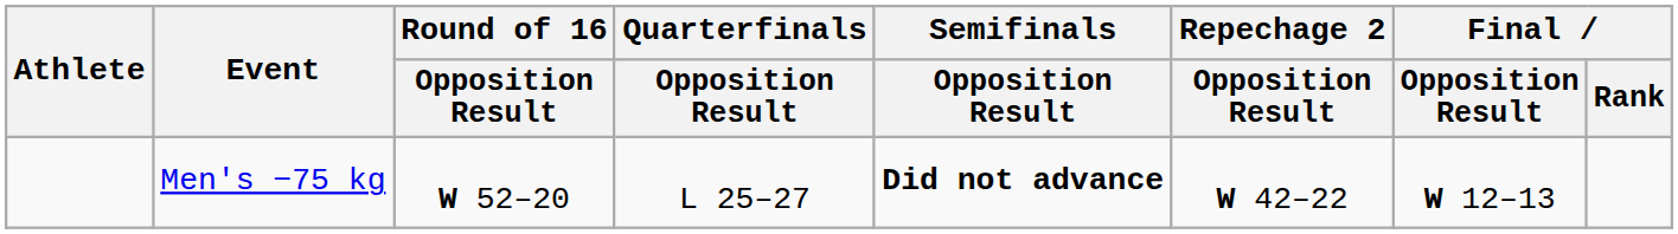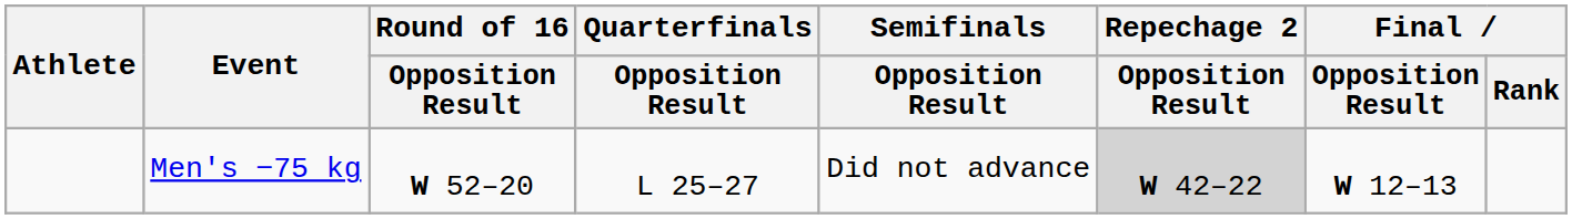Men's −75 kg | Semifinals / Opposition Result: bold -> normal
Men's −75 kg | Repechage 2 / Opposition Result: no background -> lightgrey background
